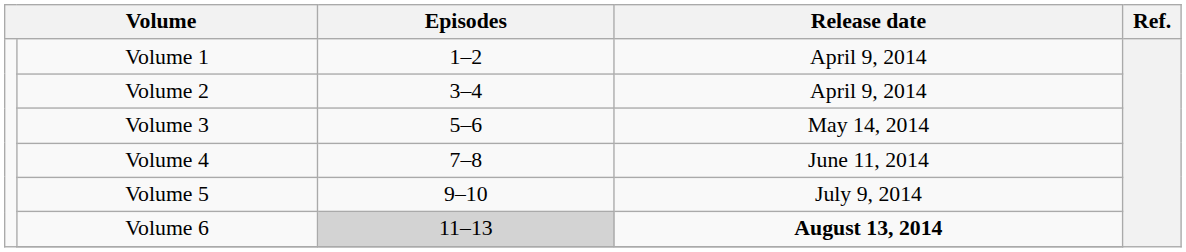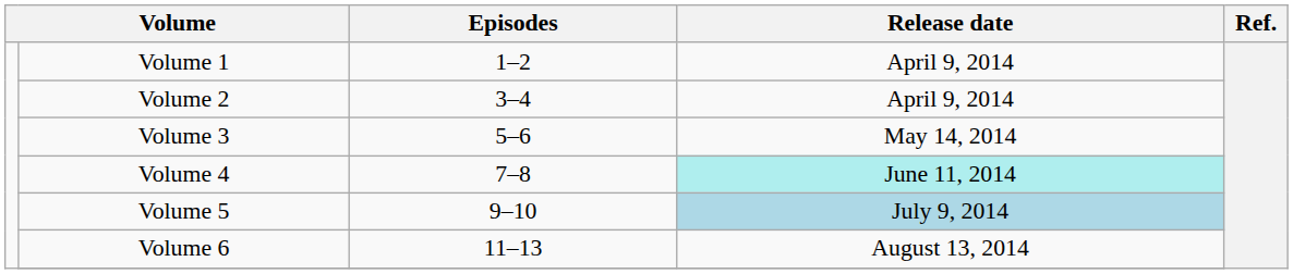Volume 4 | Release date: no background -> paleturquoise background
Volume 5 | Release date: no background -> lightblue background
Volume 6 | Episodes: lightgrey background -> no background
Volume 6 | Release date: bold -> normal
